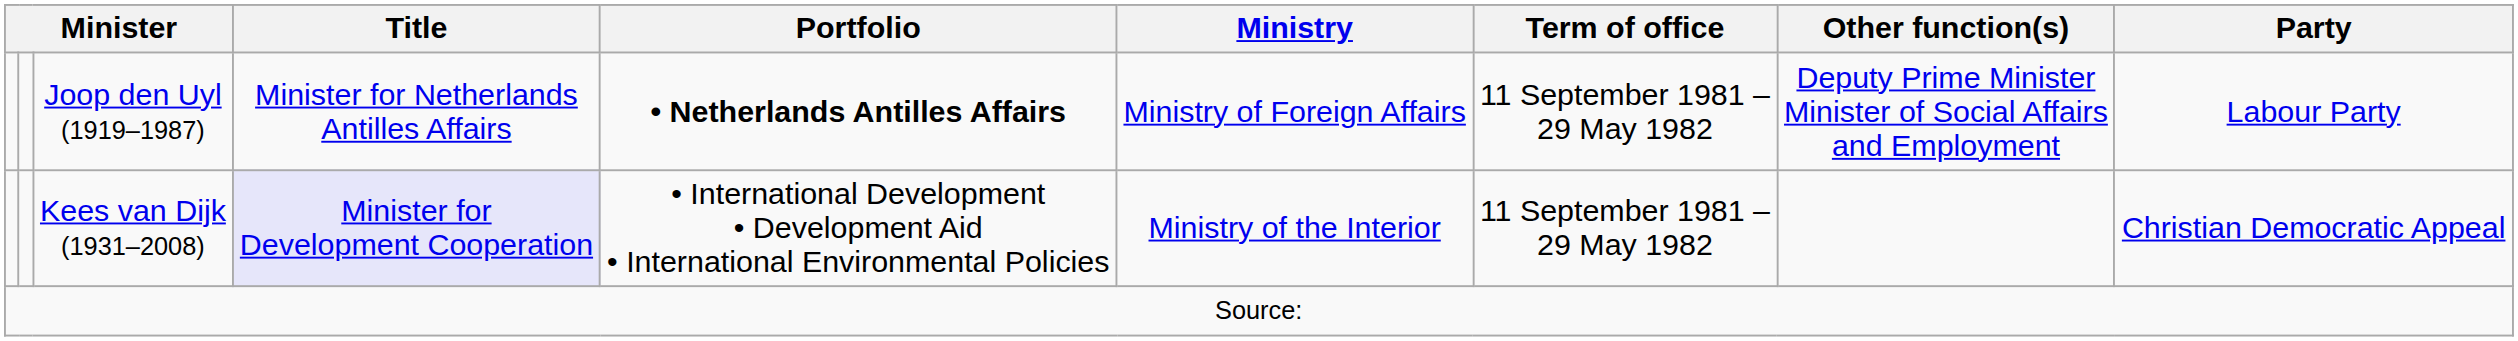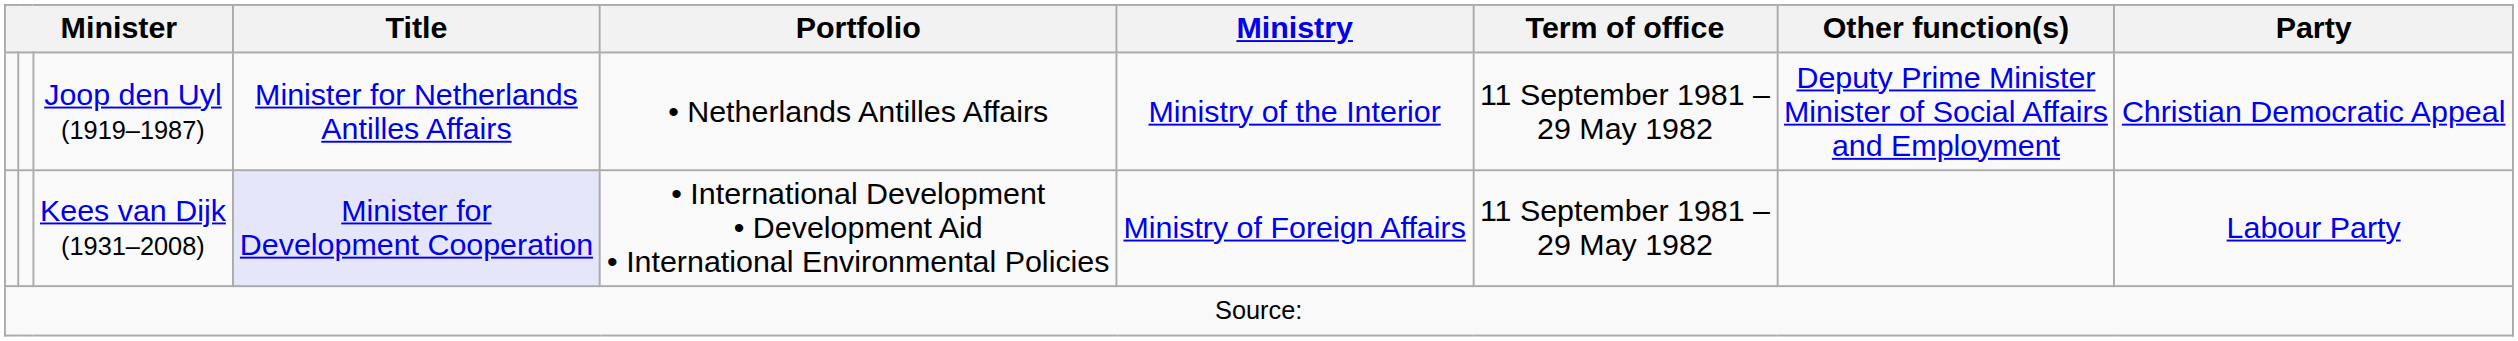Joop den Uyl (1919–1987) | Portfolio: bold -> normal
Joop den Uyl (1919–1987) | Ministry: Ministry of Foreign Affairs -> Ministry of the Interior
Joop den Uyl (1919–1987) | Party: Labour Party -> Christian Democratic Appeal
Kees van Dijk (1931–2008) | Ministry: Ministry of the Interior -> Ministry of Foreign Affairs
Kees van Dijk (1931–2008) | Party: Christian Democratic Appeal -> Labour Party
